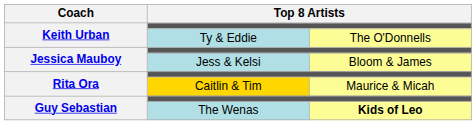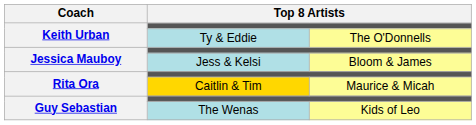The Wenas | column 3: bold -> normal
